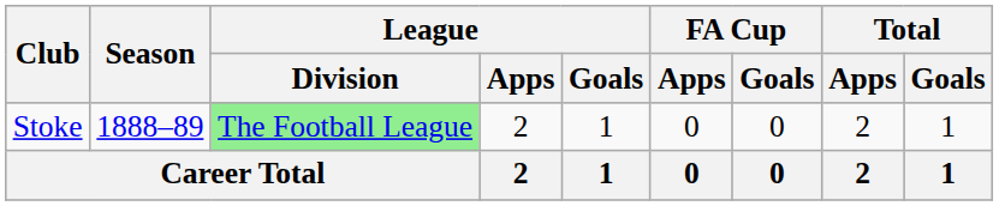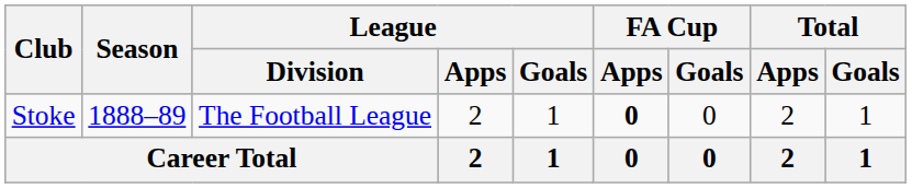Stoke | League / Division: lightgreen background -> no background
Stoke | FA Cup / Apps: normal -> bold
